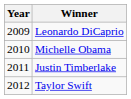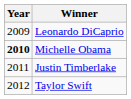Michelle Obama | Year: normal -> bold
